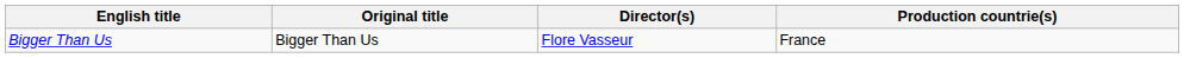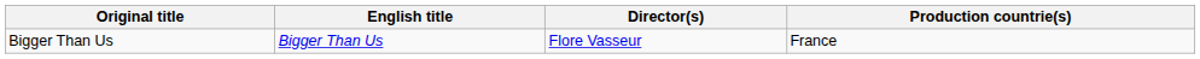columns swapped: English title <-> Original title
